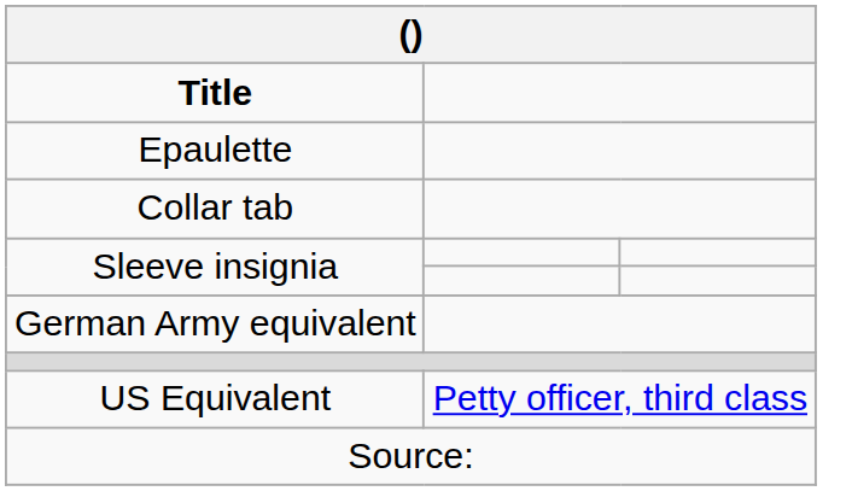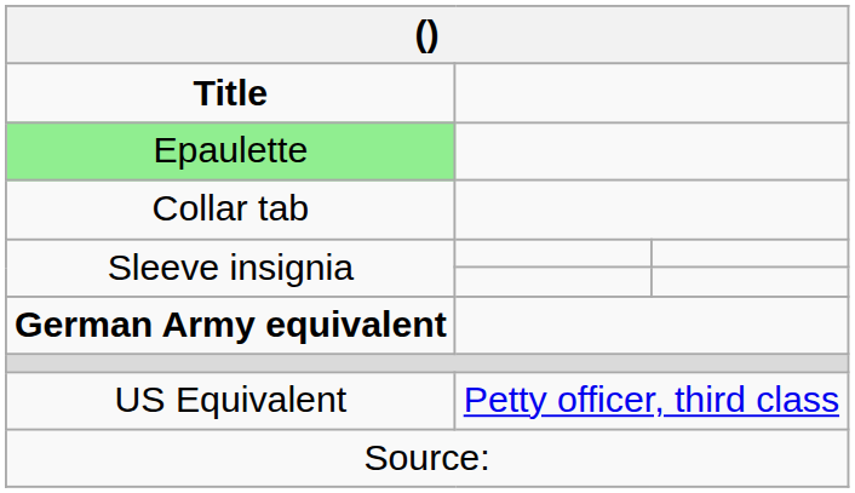Epaulette | Title: no background -> lightgreen background
German Army equivalent | Title: normal -> bold
